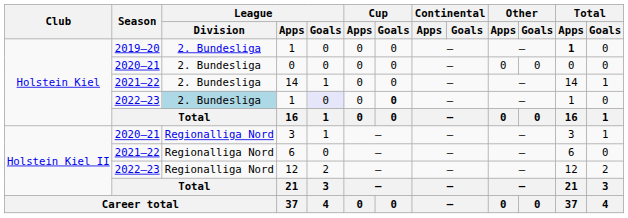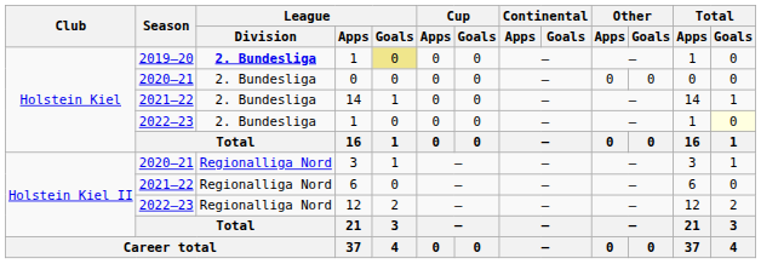2019–20 / 1 | League / Division: normal -> bold
2019–20 / 1 | League / Goals: no background -> khaki background
2019–20 / 1 | Total / Apps: bold -> normal
2022–23 / 1 | League / Division: lightblue background -> no background
2022–23 / 1 | League / Goals: lavender background -> no background
2022–23 / 1 | Cup / Goals: bold -> normal
2022–23 / 1 | Total / Goals: no background -> lightyellow background
